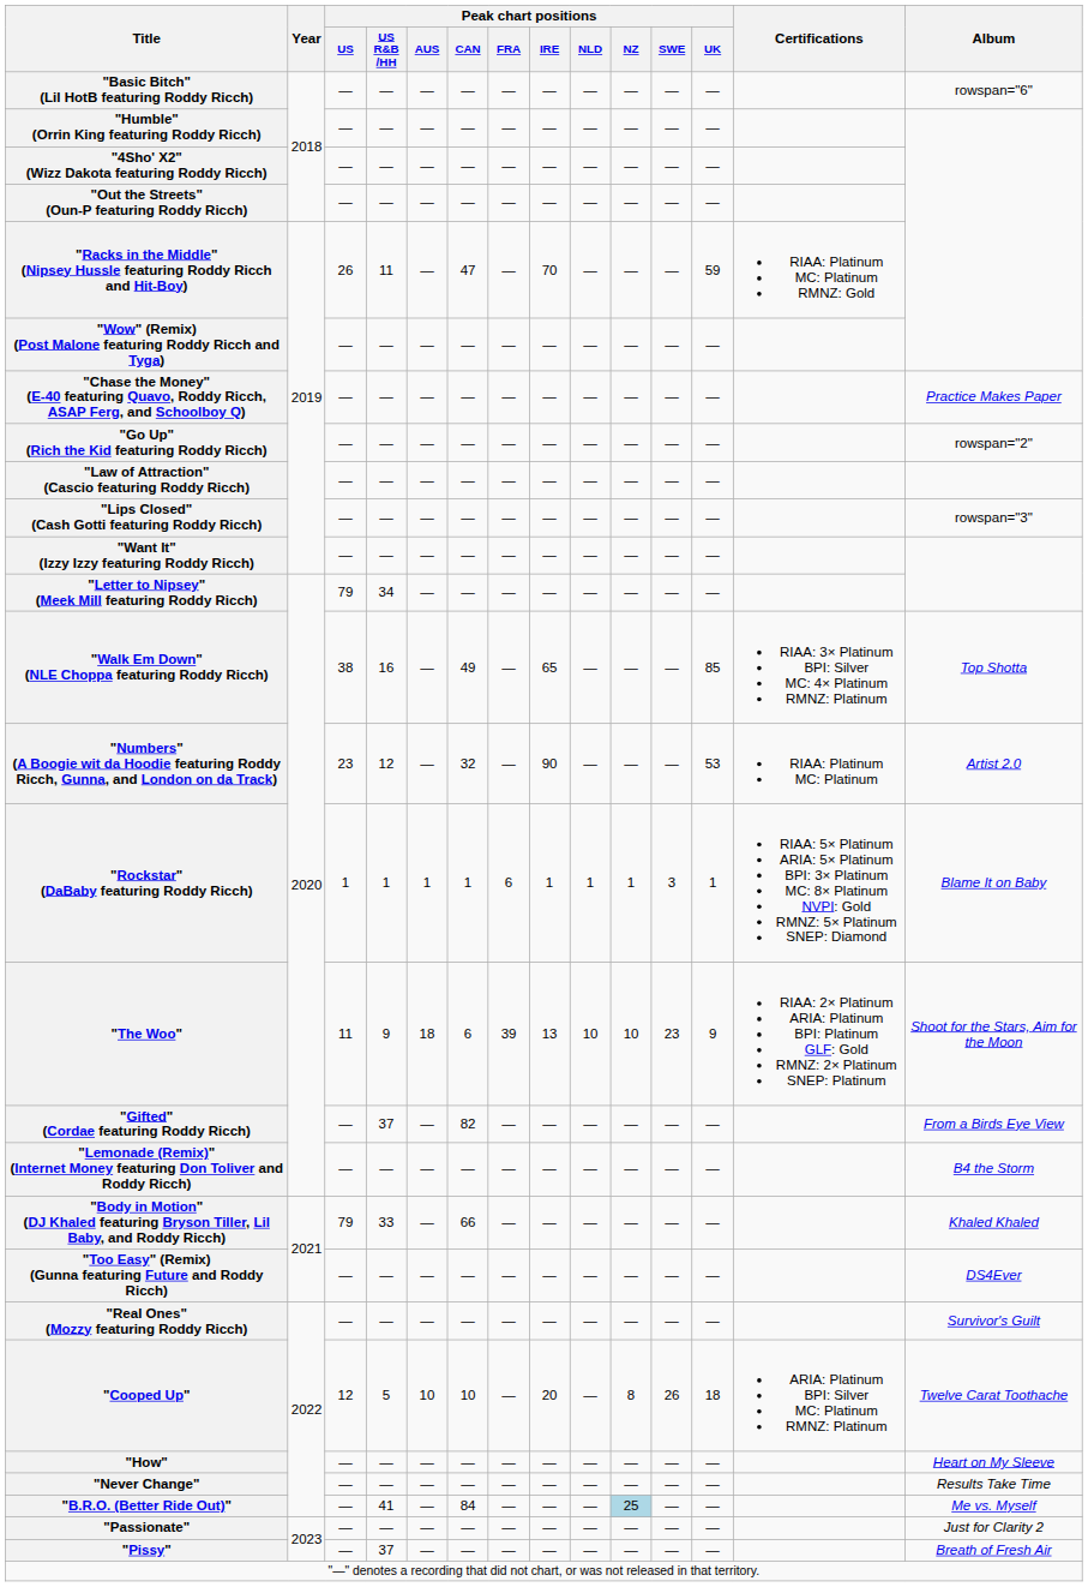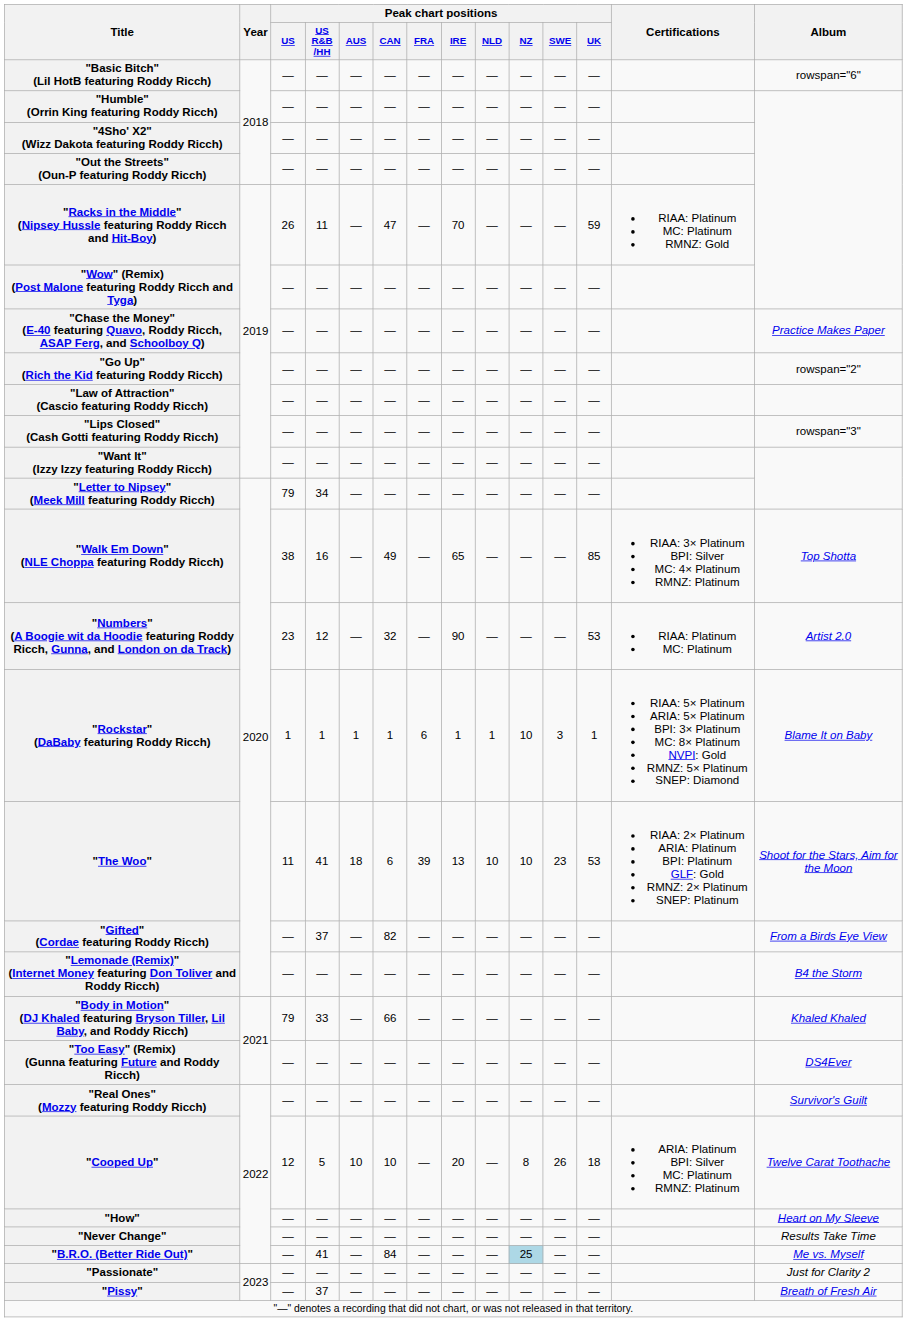"Rockstar" (DaBaby featuring Roddy Ricch) | Peak chart positions / NZ: 1 -> 10
"The Woo" | Peak chart positions / US R&B /HH: 9 -> 41
"The Woo" | Peak chart positions / UK: 9 -> 53
